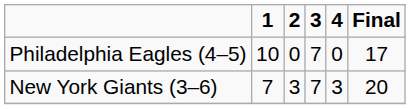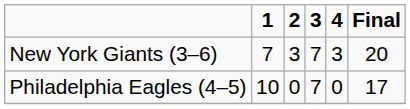rows swapped: New York Giants (3–6) <-> Philadelphia Eagles (4–5)
